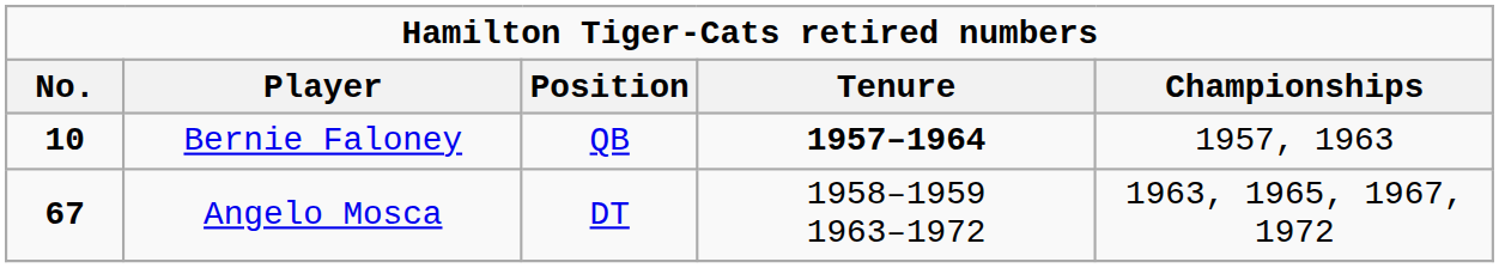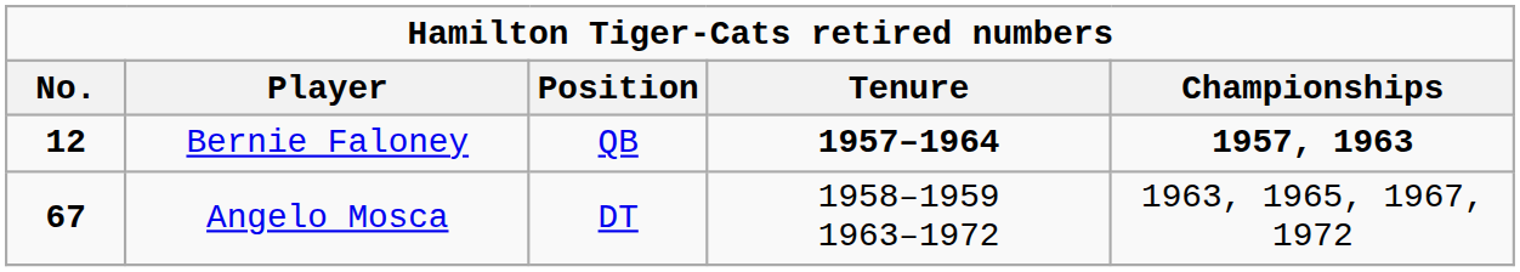Bernie Faloney | No.: 10 -> 12
Bernie Faloney | Championships: normal -> bold
